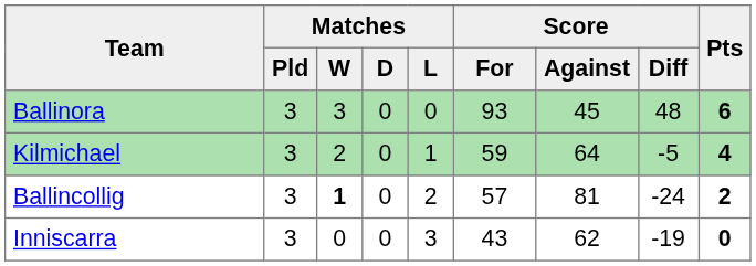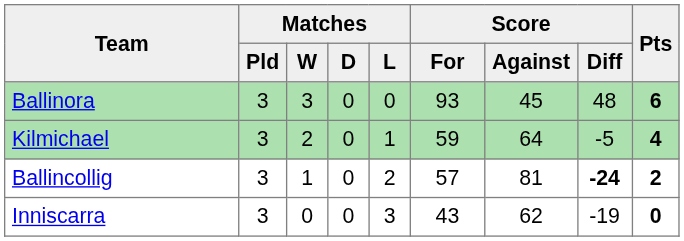Ballincollig | Matches / W: bold -> normal
Ballincollig | Score / Diff: normal -> bold
